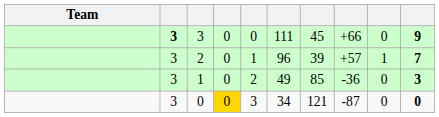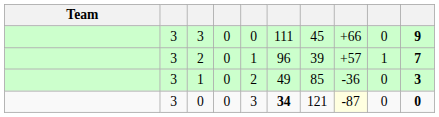row 2 | column 2: bold -> normal
row 5 | column 4: gold background -> no background
row 5 | column 6: normal -> bold
row 5 | column 8: no background -> lightyellow background
